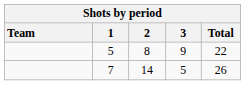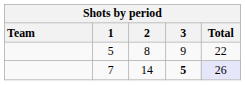7 | 3: normal -> bold
7 | Total: no background -> lavender background
